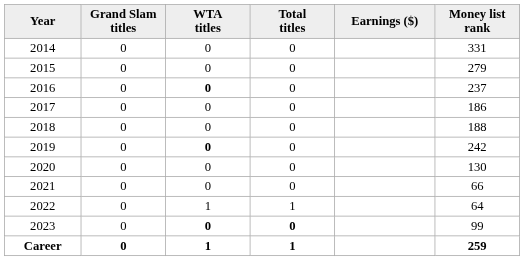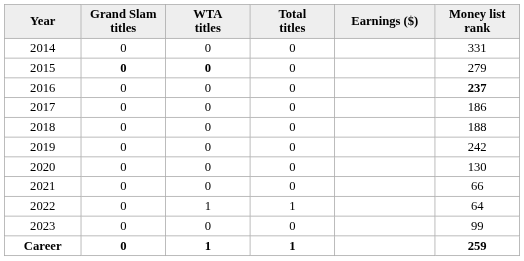2015 | column 2: normal -> bold
2015 | column 3: normal -> bold
2016 | column 3: bold -> normal
2016 | column 6: normal -> bold
2019 | column 3: bold -> normal
2023 | column 3: bold -> normal
2023 | column 4: bold -> normal
